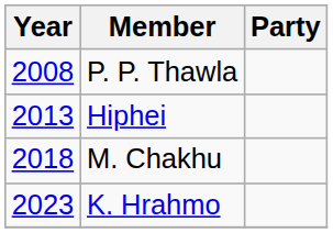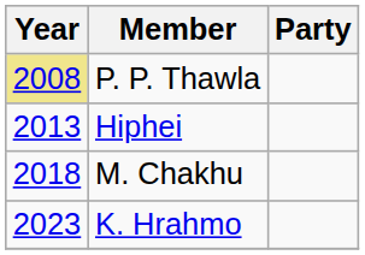P. P. Thawla | Year: no background -> khaki background
